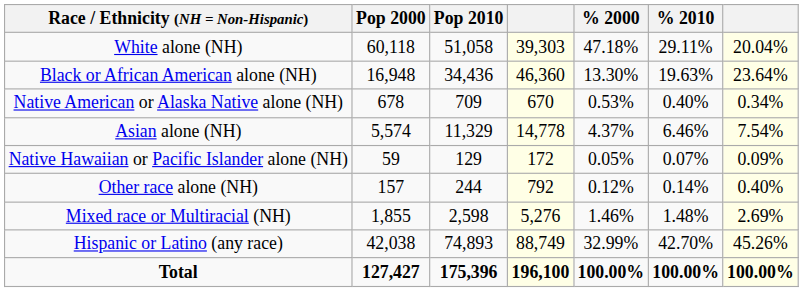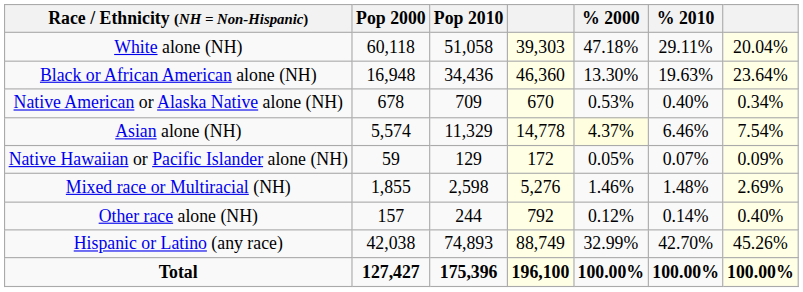Asian alone (NH) | % 2000: no background -> lightyellow background
rows swapped: Other race alone (NH) <-> Mixed race or Multiracial (NH)
